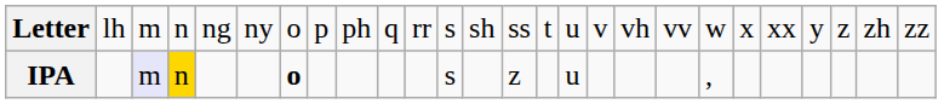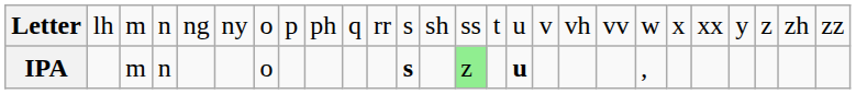IPA | column 3: lavender background -> no background
IPA | column 4: gold background -> no background
IPA | column 7: bold -> normal
IPA | column 12: normal -> bold
IPA | column 14: no background -> lightgreen background
IPA | column 16: normal -> bold
